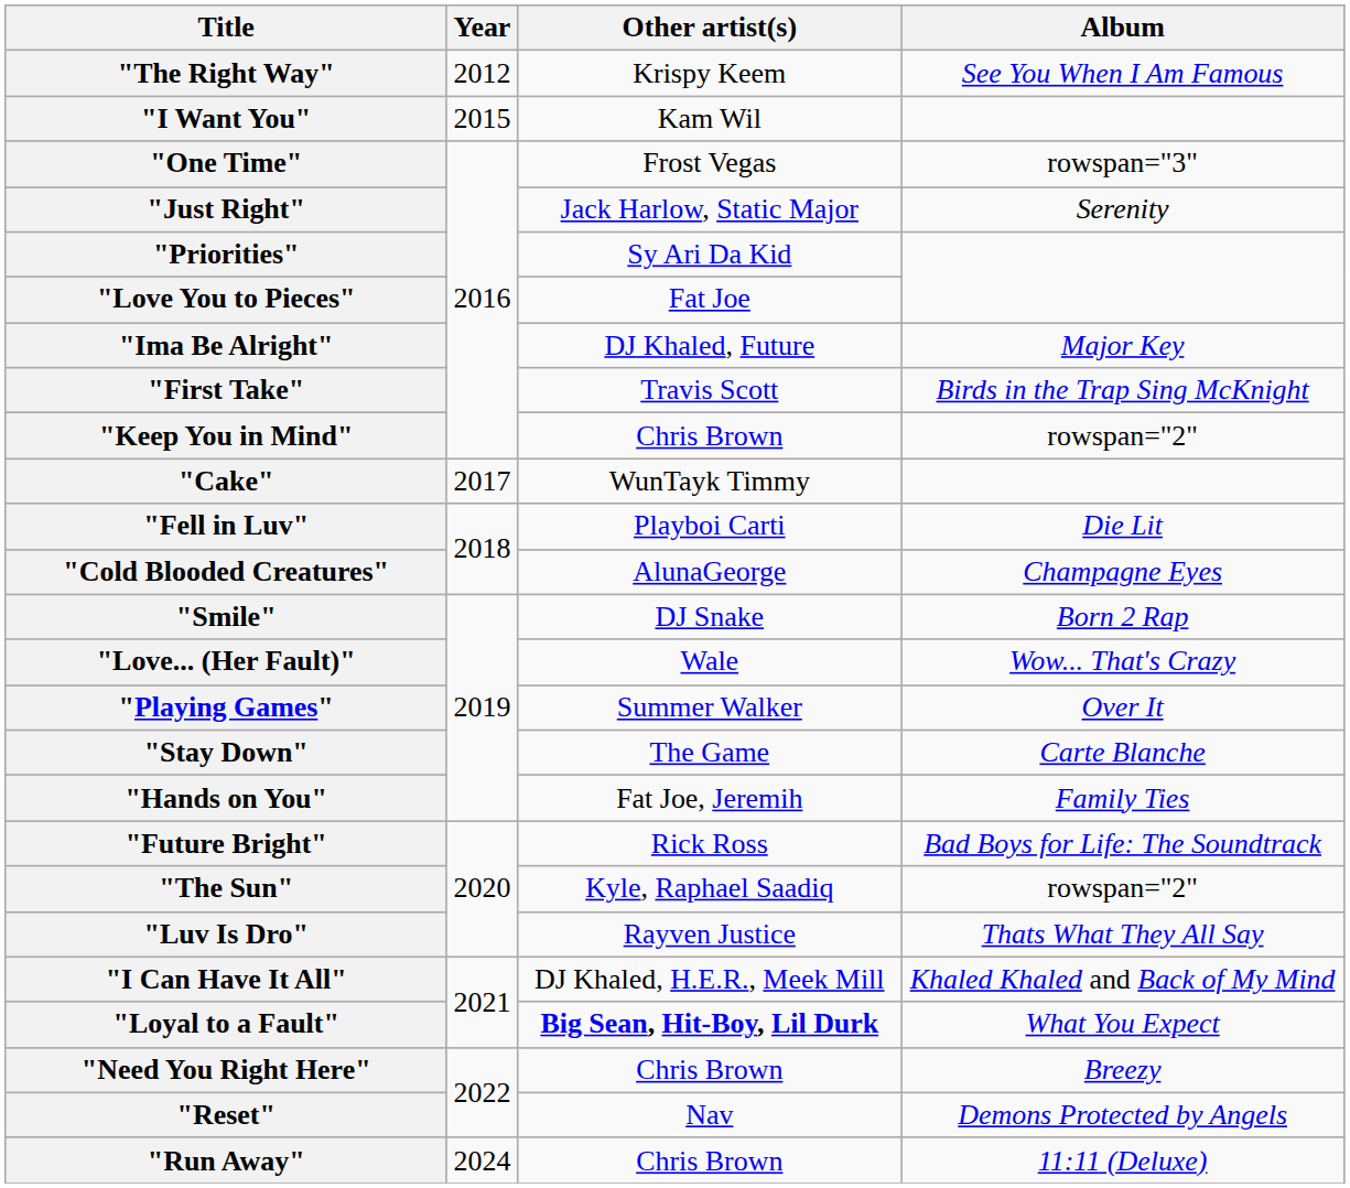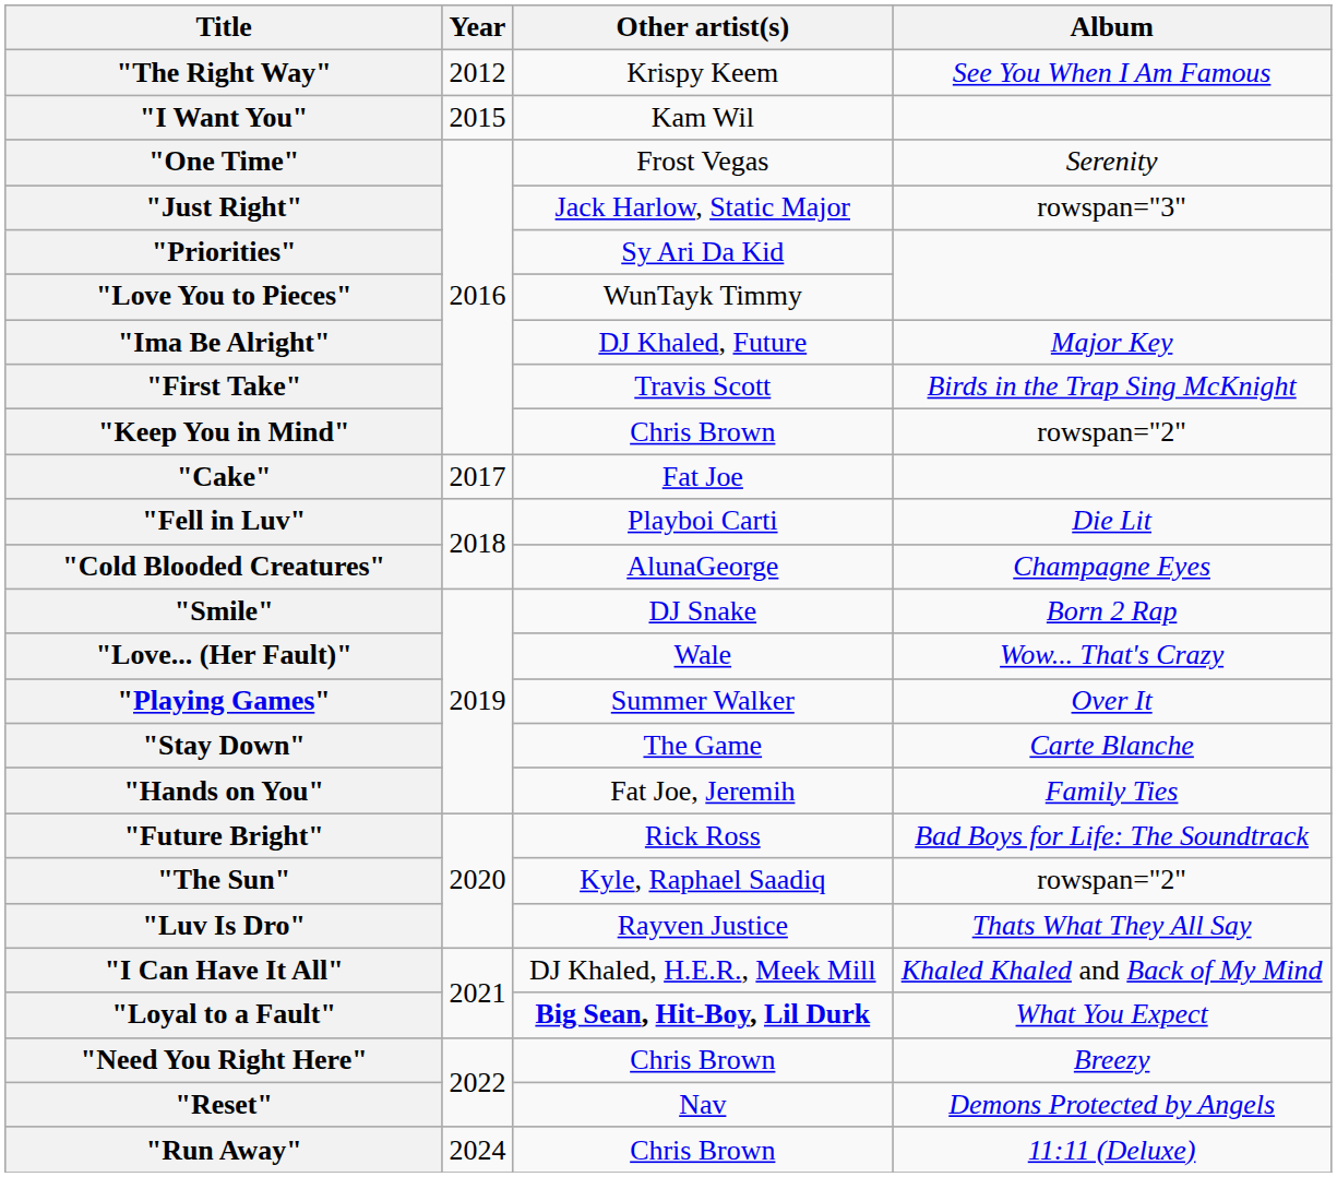"One Time" | Album: rowspan="3" -> Serenity
"Just Right" | Album: Serenity -> rowspan="3"
"Love You to Pieces" | Other artist(s): Fat Joe -> WunTayk Timmy
"Cake" | Other artist(s): WunTayk Timmy -> Fat Joe
